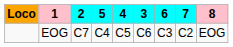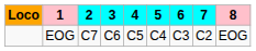columns swapped: 3 <-> 5
